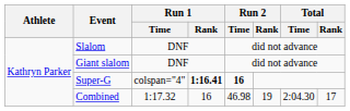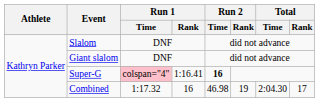Super-G | Run 1 / Time: no background -> pink background
Super-G | Run 1 / Rank: bold -> normal
